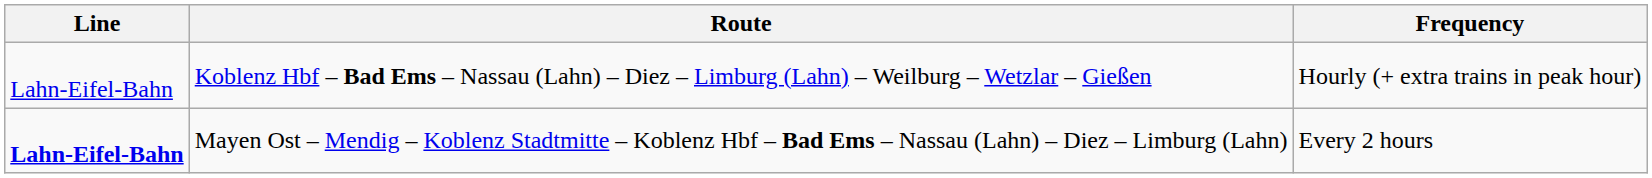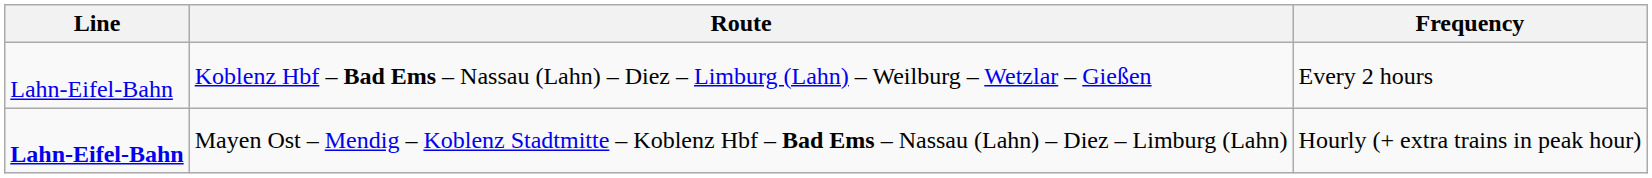row 2 | Frequency: Hourly (+ extra trains in peak hour) -> Every 2 hours
row 3 | Frequency: Every 2 hours -> Hourly (+ extra trains in peak hour)
